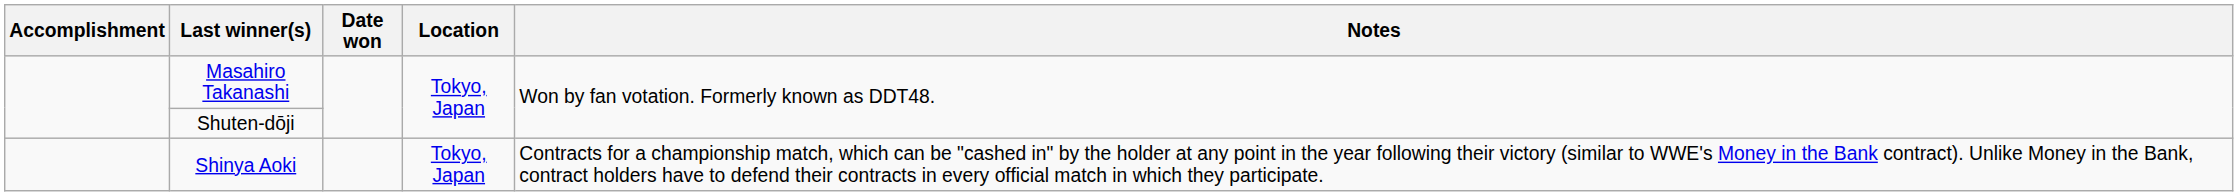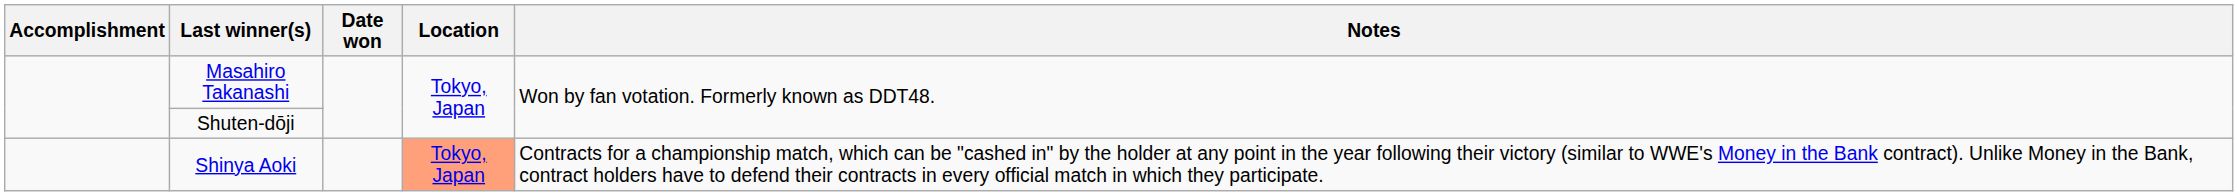Shinya Aoki | Location: no background -> lightsalmon background
